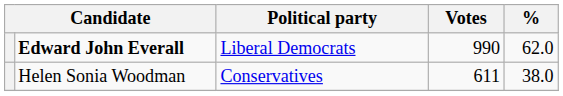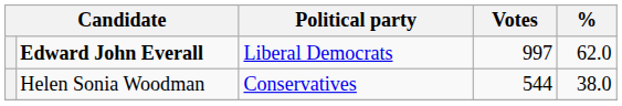Edward John Everall | Votes: 990 -> 997
Helen Sonia Woodman | Votes: 611 -> 544
